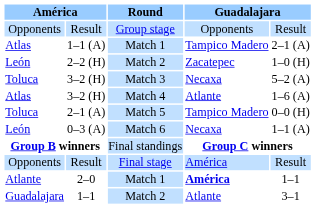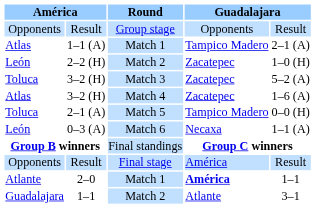3–2 (H) / Match 3 | column 4: Necaxa -> Zacatepec
3–2 (H) / Match 4 | column 4: Atlante -> Zacatepec
